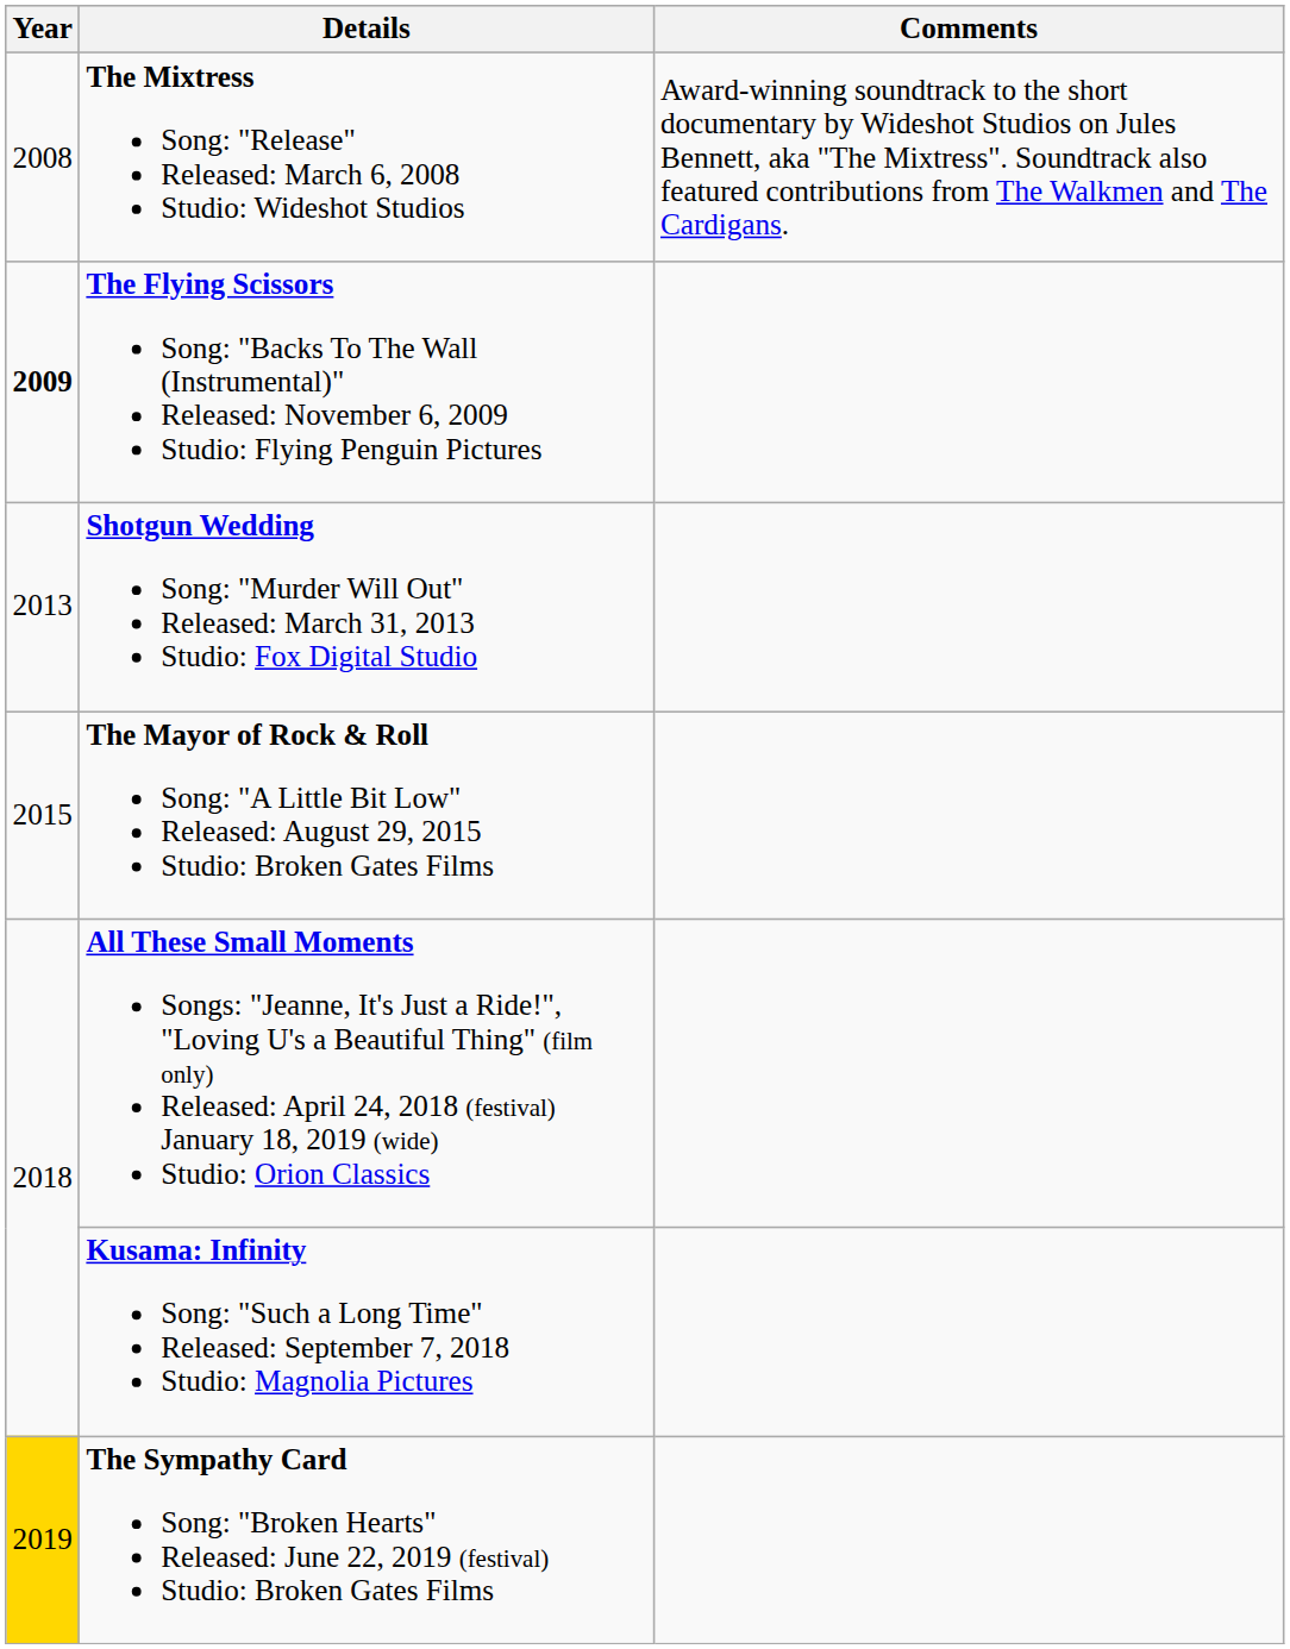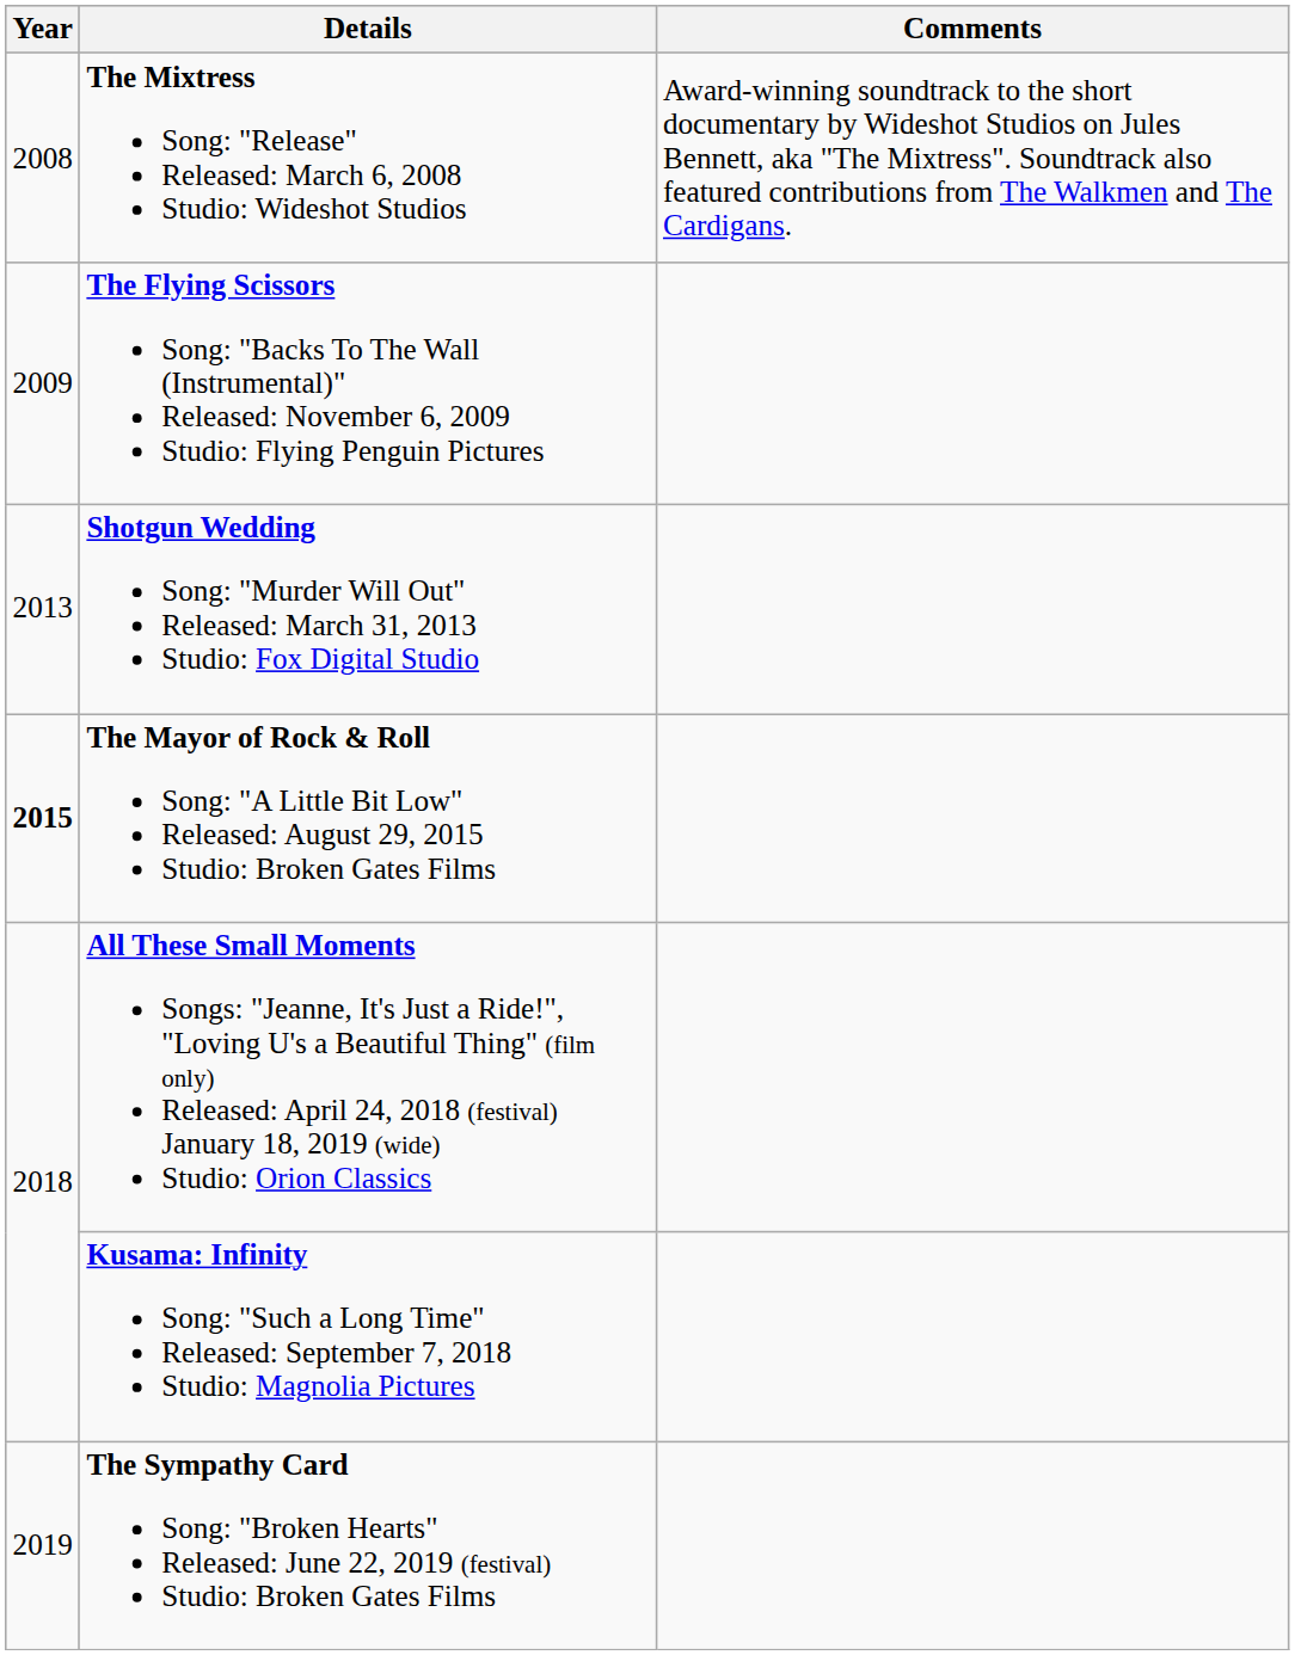row 3 | Year: bold -> normal
row 5 | Year: normal -> bold
row 8 | Year: gold background -> no background
